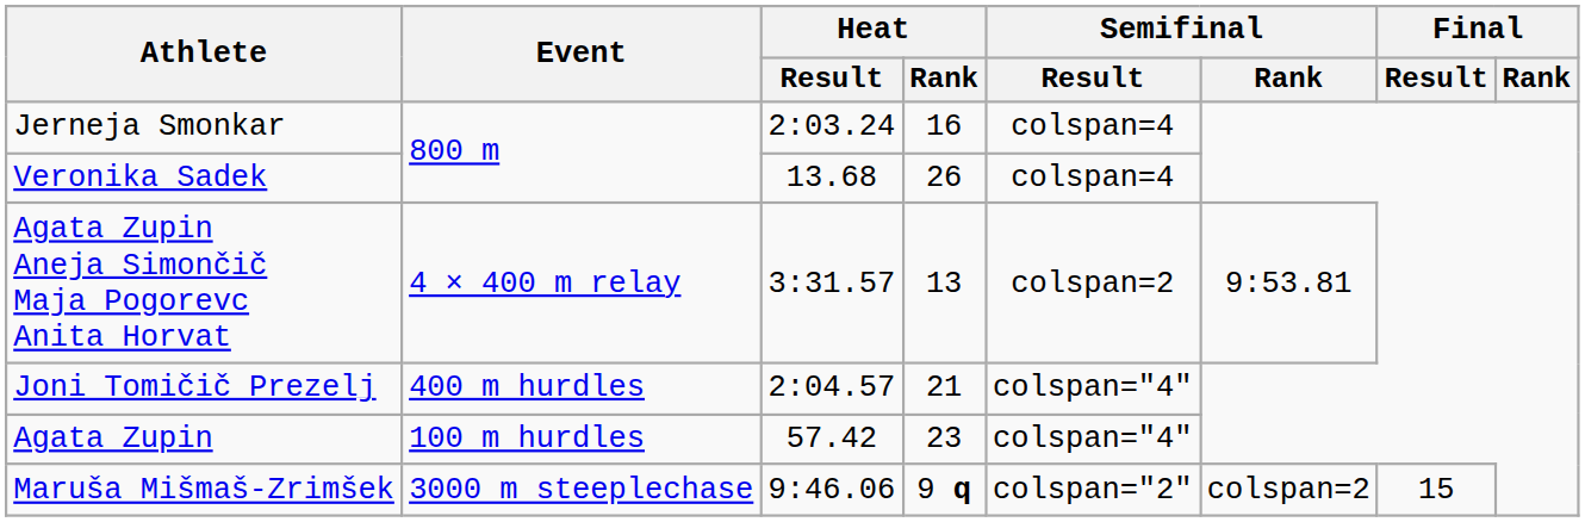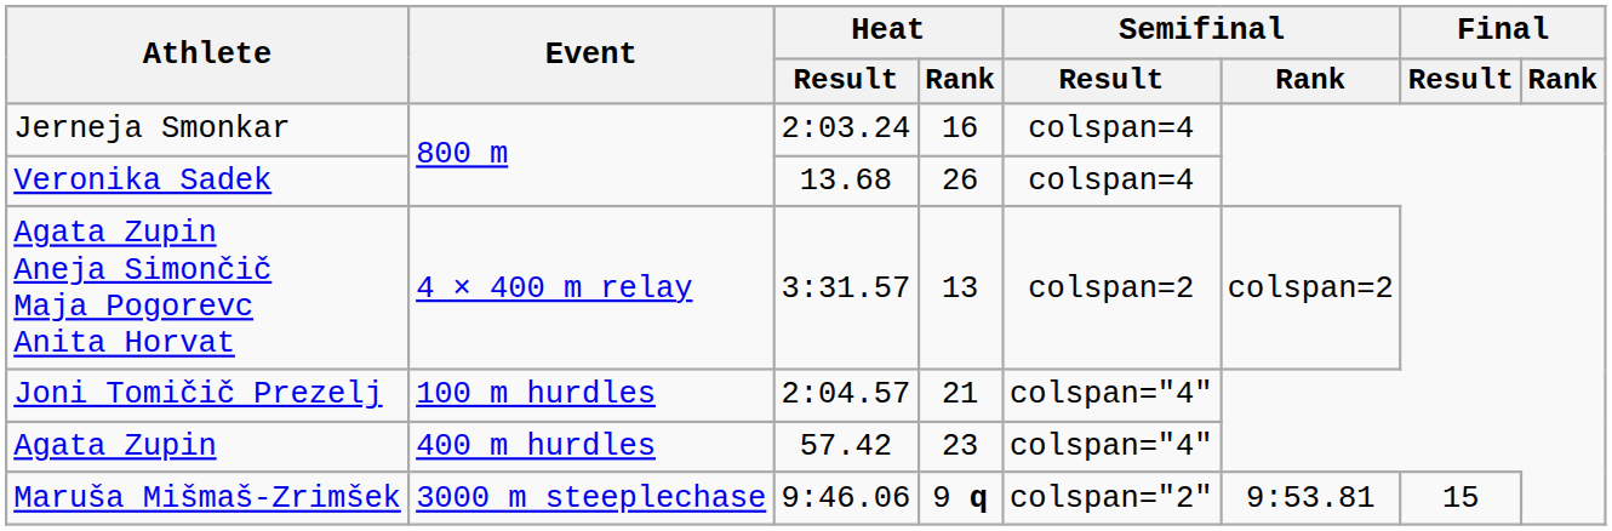Agata Zupin Aneja Simončič Maja Pogorevc Anita Horvat | Semifinal / Rank: 9:53.81 -> colspan=2
Joni Tomičič Prezelj | Event: 400 m hurdles -> 100 m hurdles
Agata Zupin | Event: 100 m hurdles -> 400 m hurdles
Maruša Mišmaš-Zrimšek | Semifinal / Rank: colspan=2 -> 9:53.81
